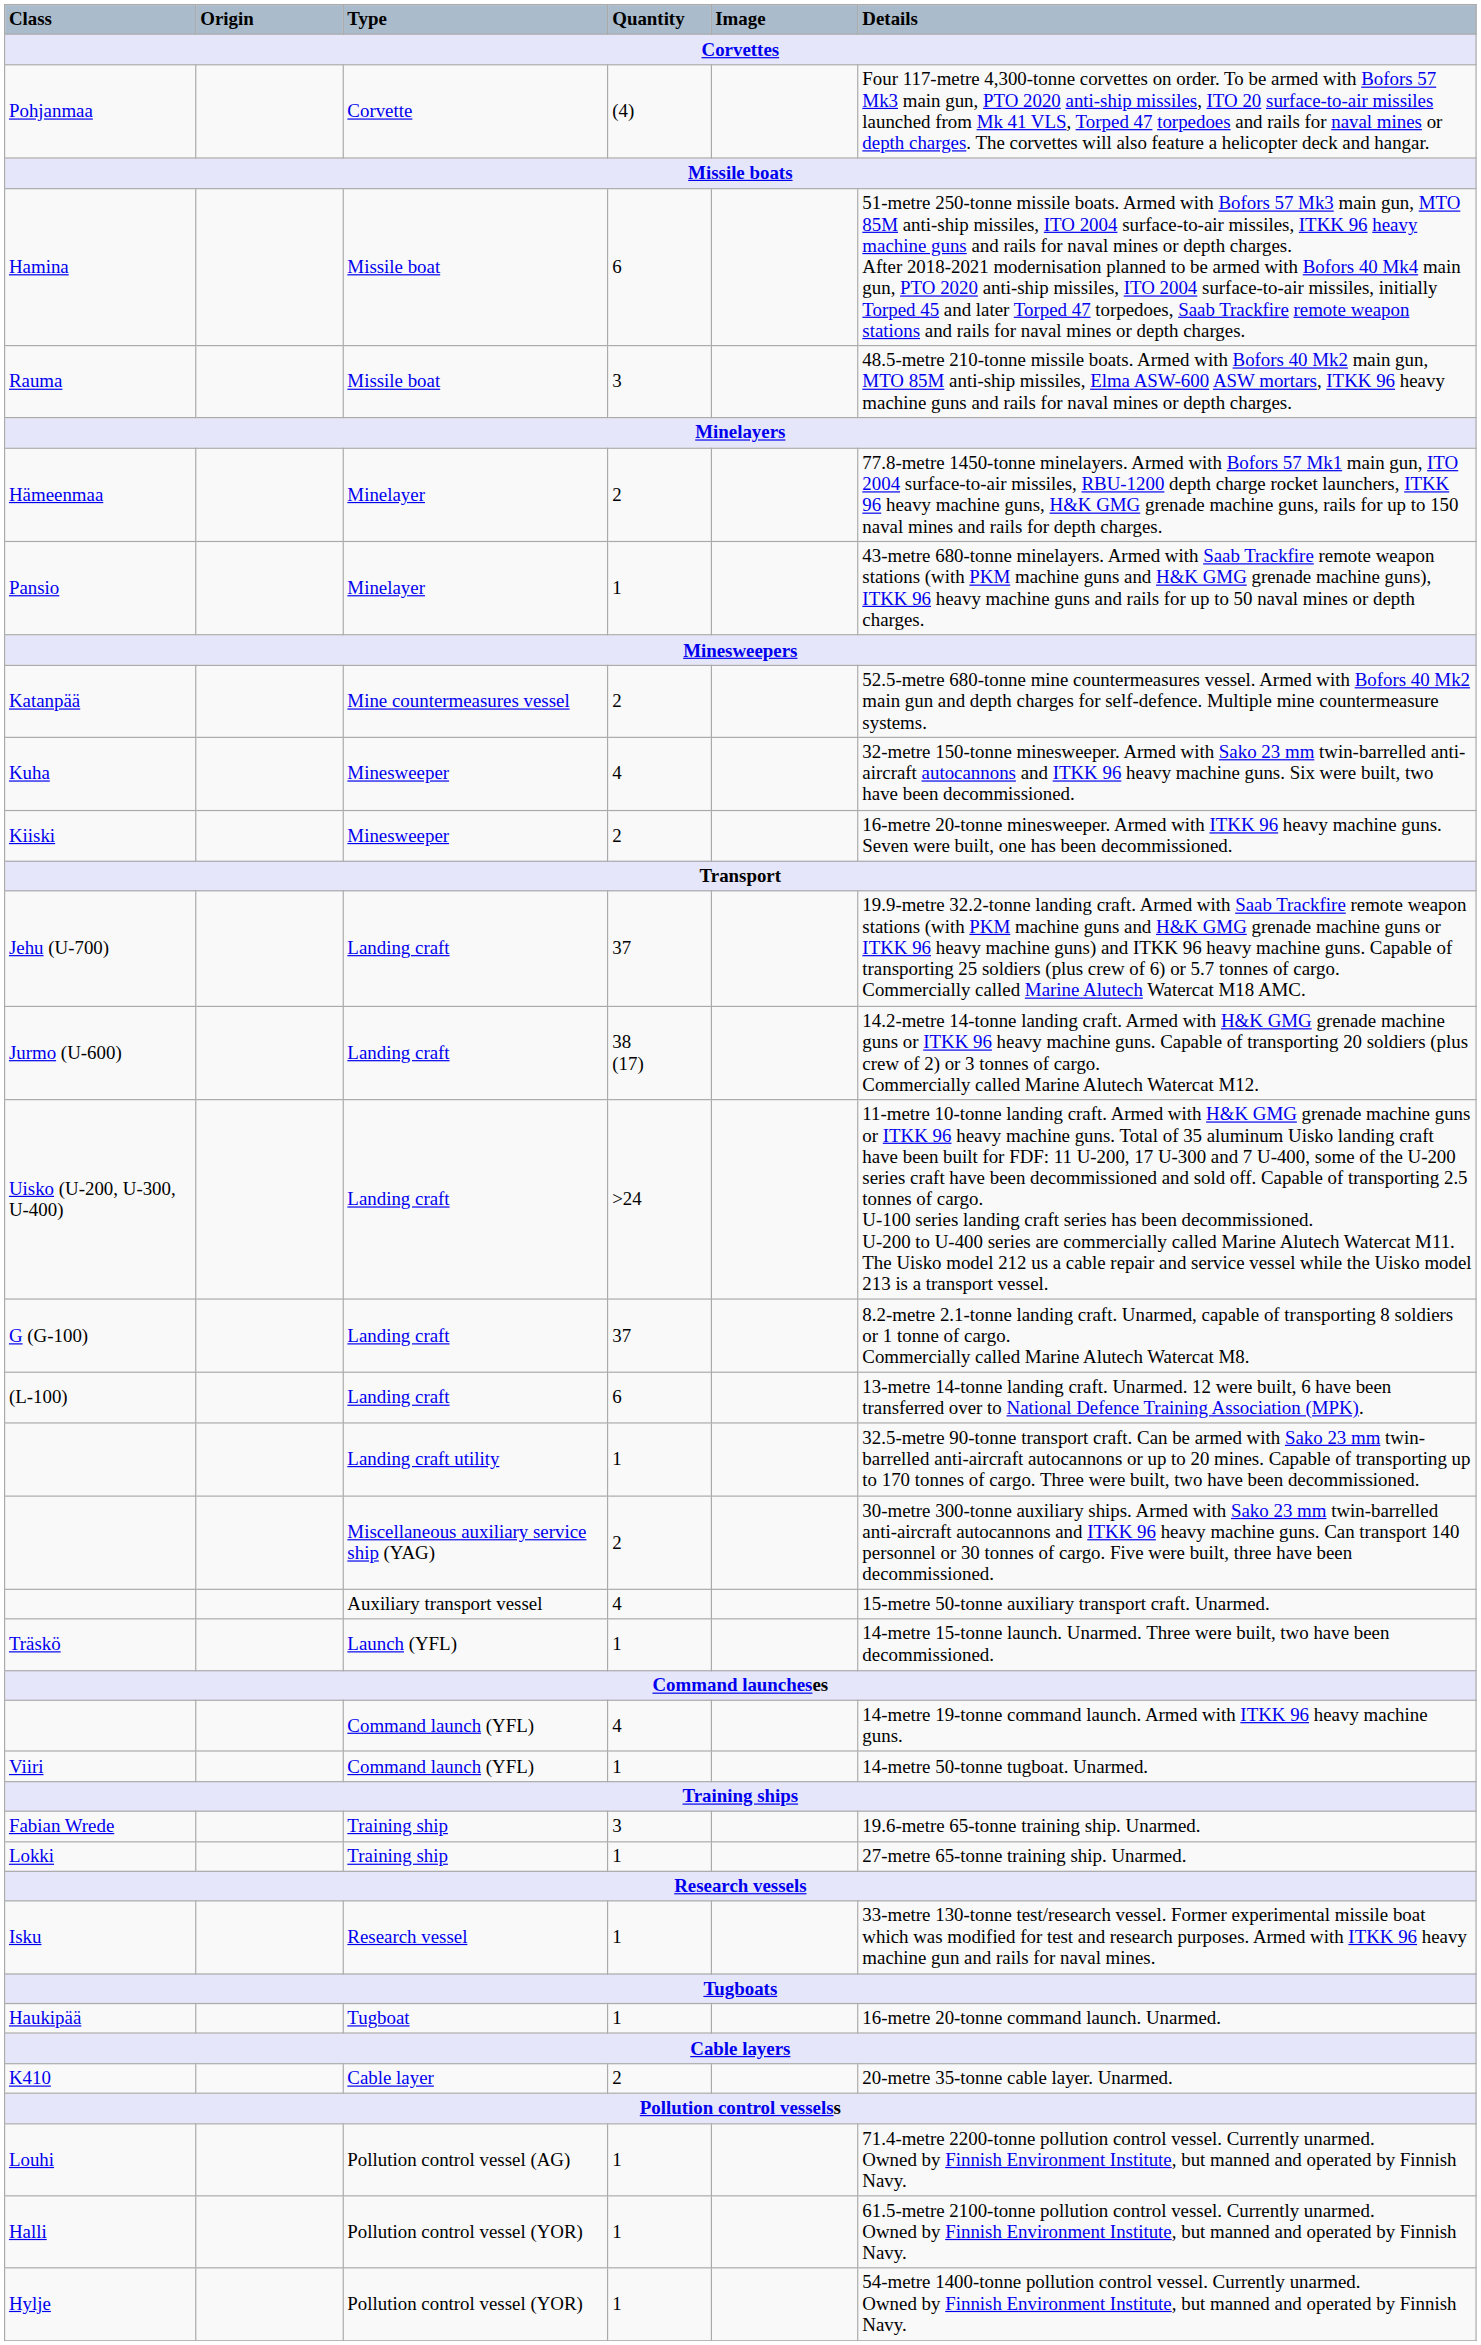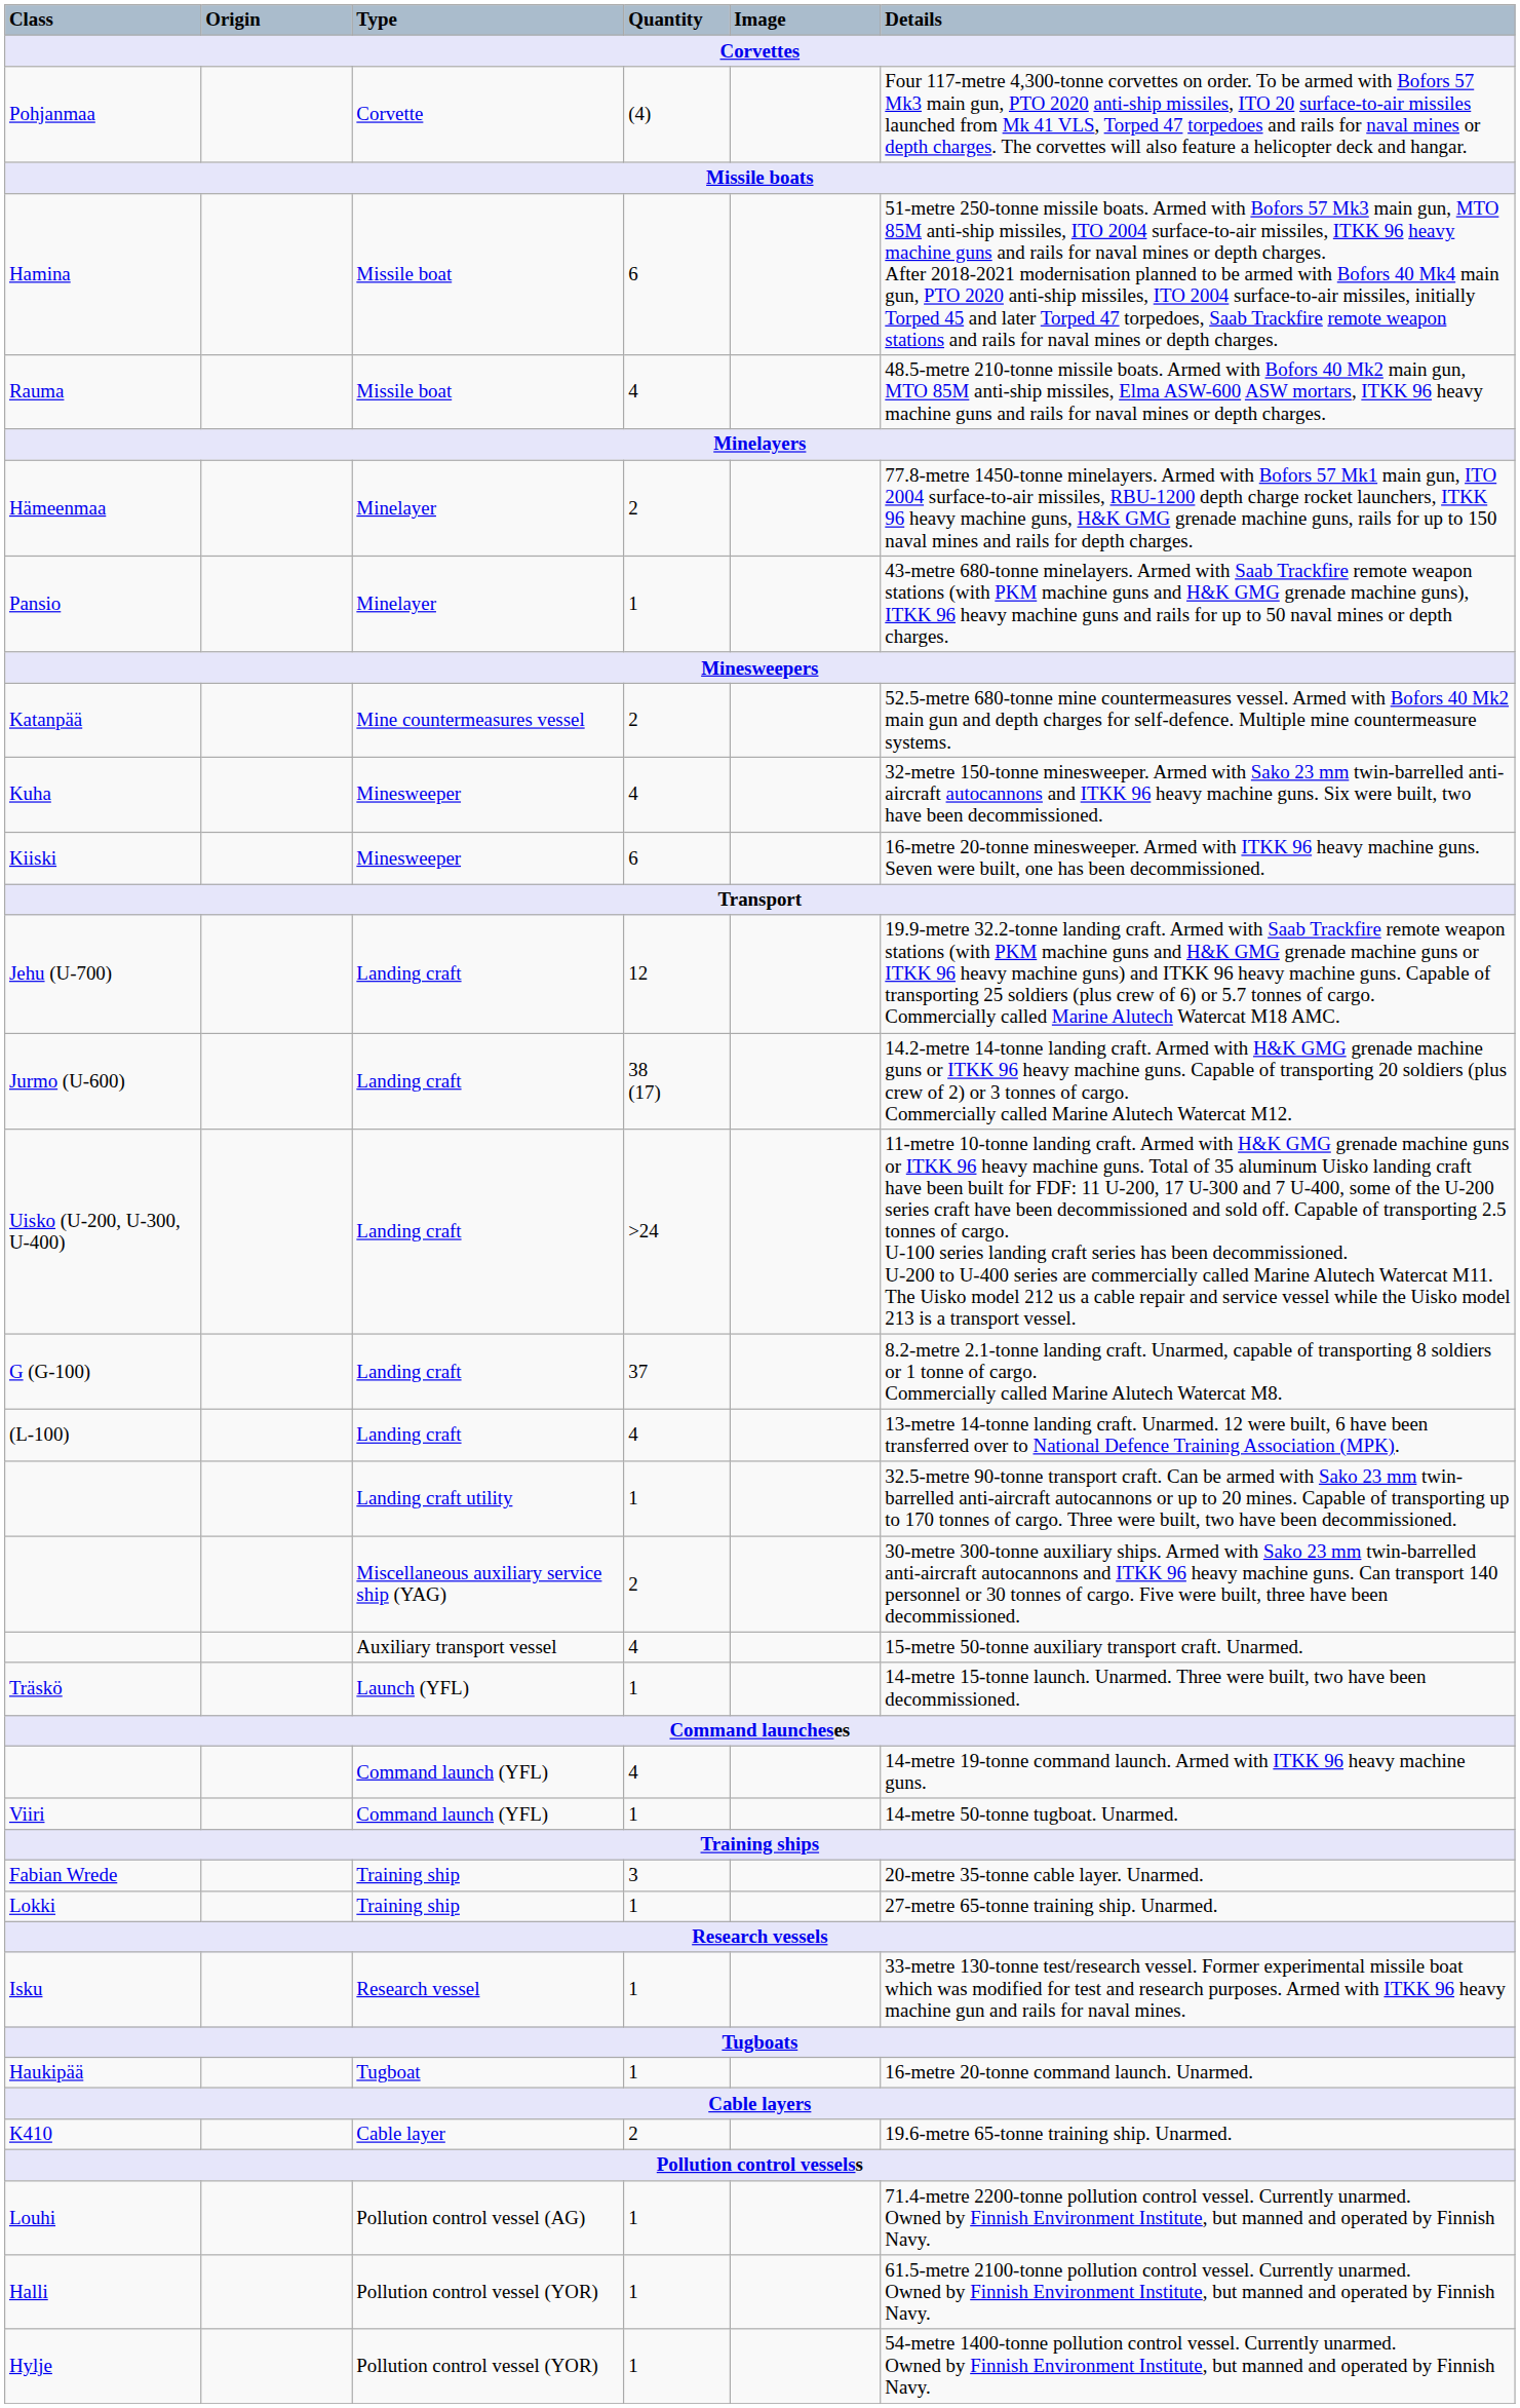Rauma | Quantity: 3 -> 4
Kiiski | Quantity: 2 -> 6
Jehu (U-700) | Quantity: 37 -> 12
(L-100) | Quantity: 6 -> 4
Fabian Wrede | Details: 19.6-metre 65-tonne training ship. Unarmed. -> 20-metre 35-tonne cable layer. Unarmed.
K410 | Details: 20-metre 35-tonne cable layer. Unarmed. -> 19.6-metre 65-tonne training ship. Unarmed.
